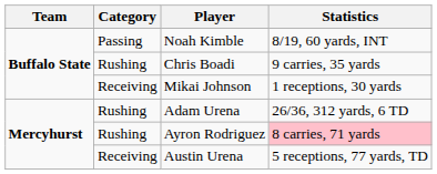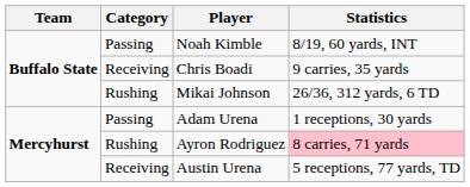Chris Boadi | Category: Rushing -> Receiving
Mikai Johnson | Category: Receiving -> Rushing
Mikai Johnson | Statistics: 1 receptions, 30 yards -> 26/36, 312 yards, 6 TD
Adam Urena | Category: Rushing -> Passing
Adam Urena | Statistics: 26/36, 312 yards, 6 TD -> 1 receptions, 30 yards
